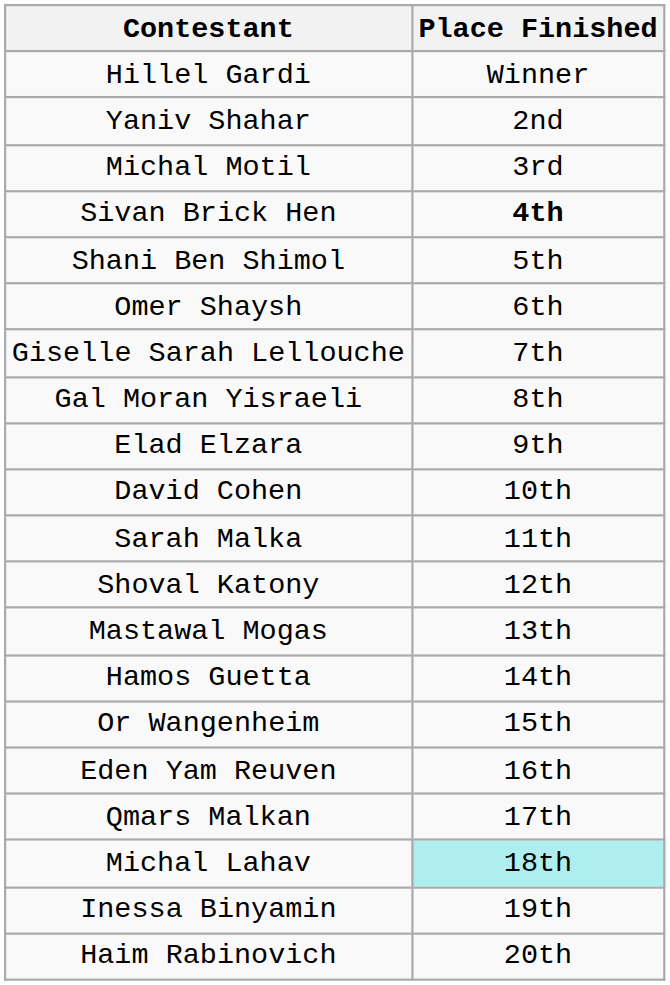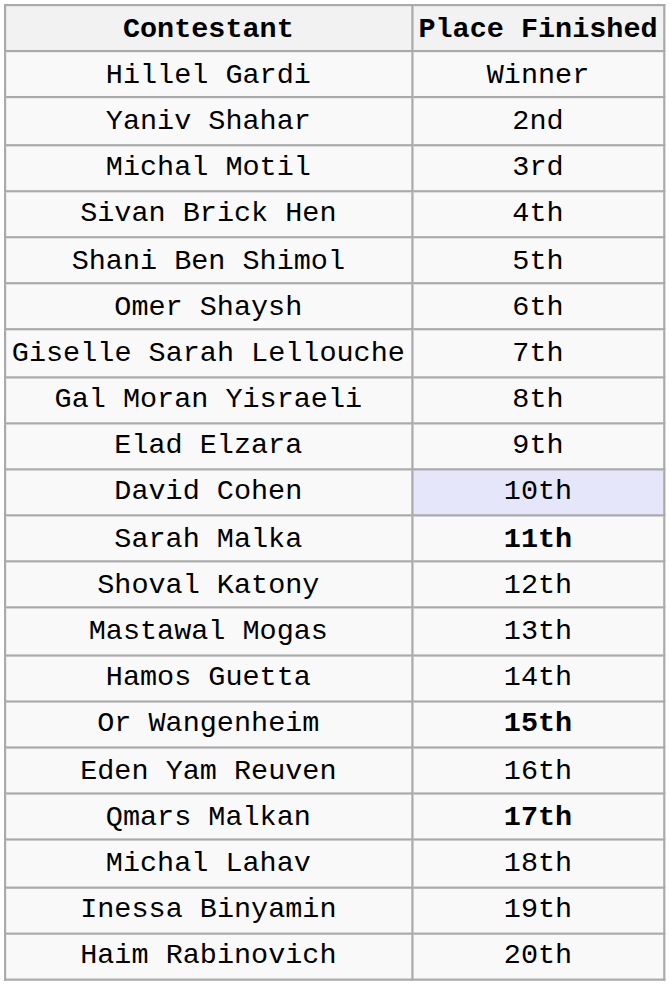Sivan Brick Hen | Place Finished: bold -> normal
David Cohen | Place Finished: no background -> lavender background
Sarah Malka | Place Finished: normal -> bold
Or Wangenheim | Place Finished: normal -> bold
Qmars Malkan | Place Finished: normal -> bold
Michal Lahav | Place Finished: paleturquoise background -> no background
